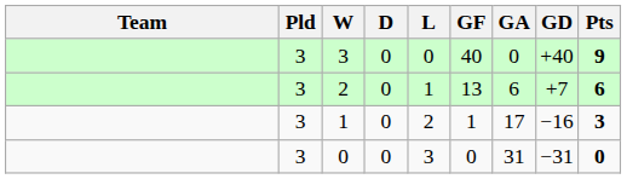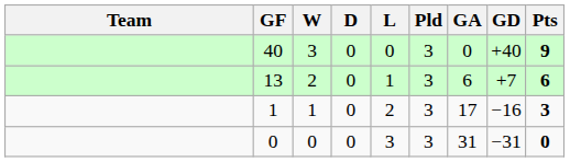columns swapped: Pld <-> GF
